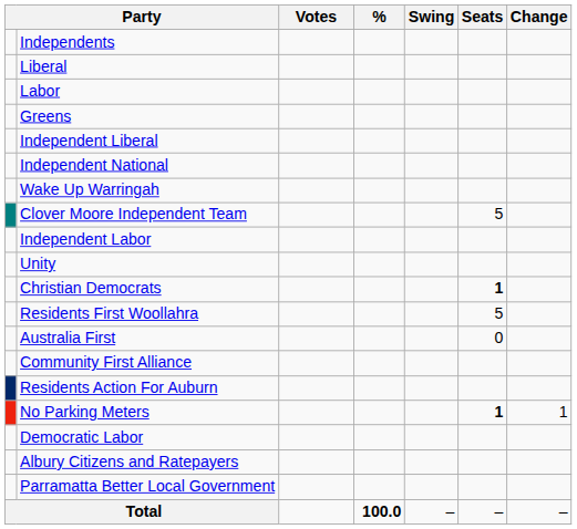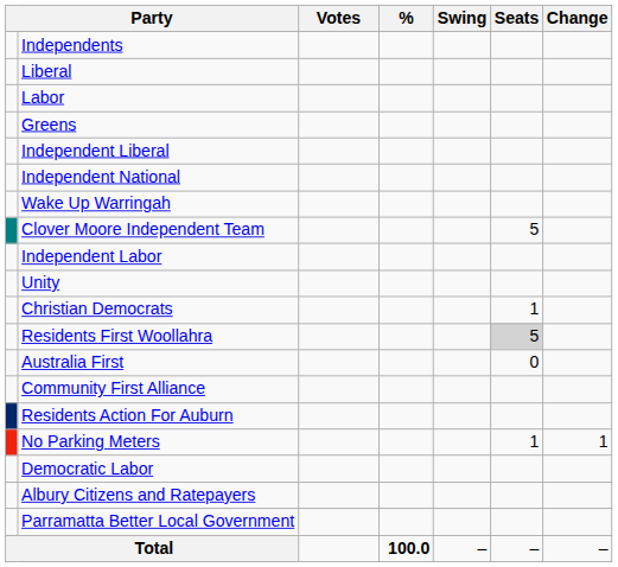Christian Democrats | Seats: bold -> normal
Residents First Woollahra | Seats: no background -> lightgrey background
No Parking Meters | Seats: bold -> normal
